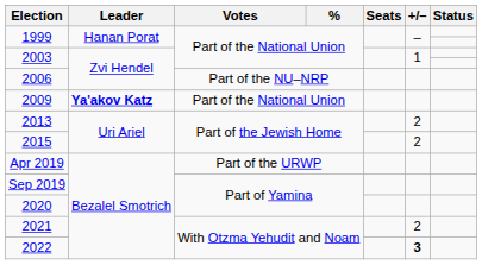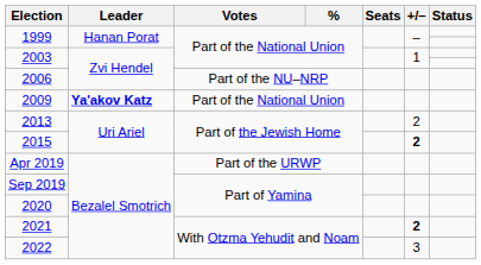2015 | +/–: normal -> bold
2021 | +/–: normal -> bold
2022 | +/–: bold -> normal
